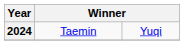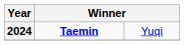2024 | column 2: normal -> bold
